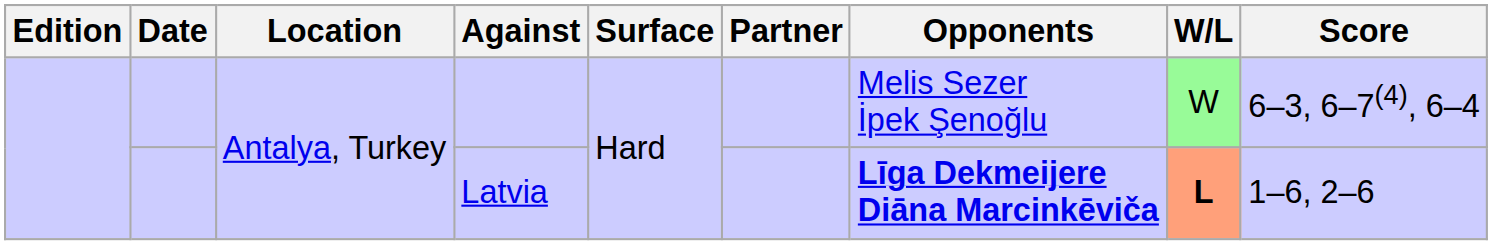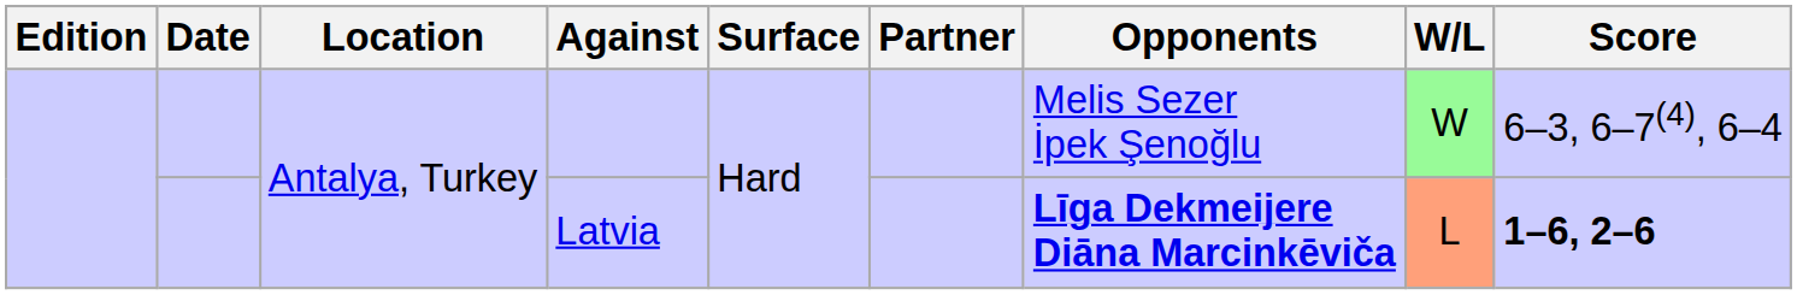Latvia | W/L: bold -> normal
Latvia | Score: normal -> bold
